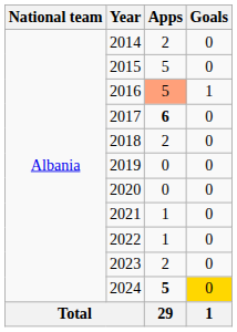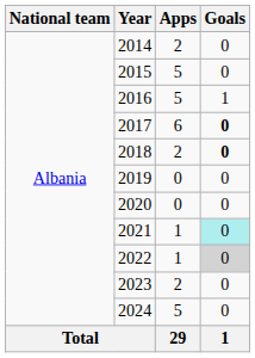2016 | Apps: lightsalmon background -> no background
2017 | Apps: bold -> normal
2017 | Goals: normal -> bold
2018 | Goals: normal -> bold
2021 | Goals: no background -> paleturquoise background
2022 | Goals: no background -> lightgrey background
2024 | Apps: bold -> normal
2024 | Goals: gold background -> no background
